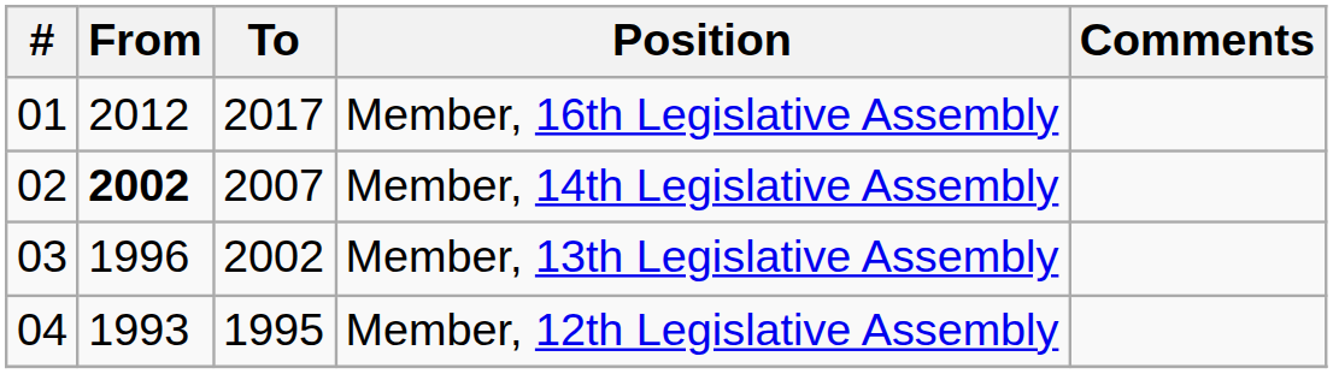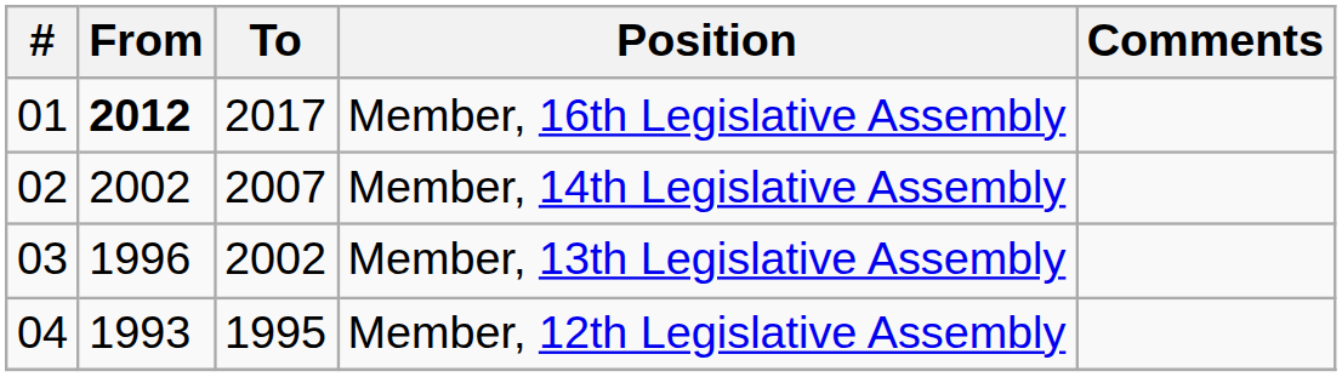Member, 16th Legislative Assembly | From: normal -> bold
Member, 14th Legislative Assembly | From: bold -> normal
